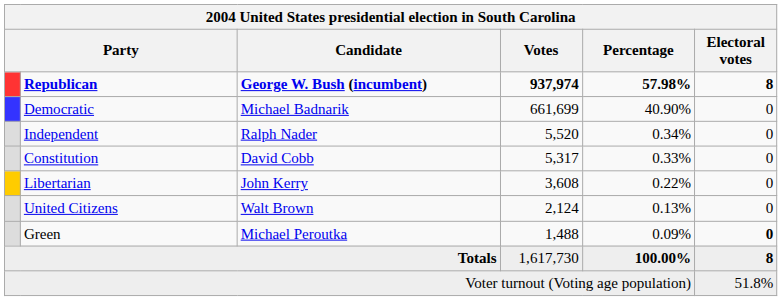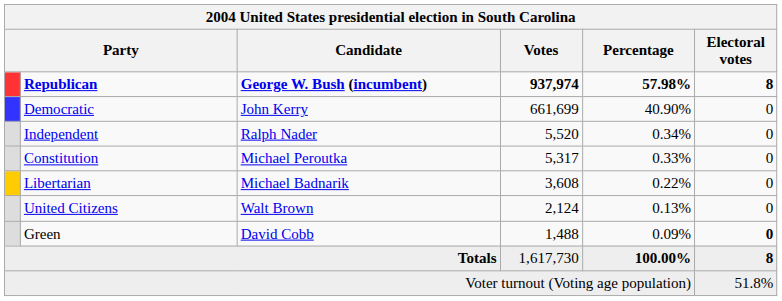Democratic | Candidate: Michael Badnarik -> John Kerry
Constitution | Candidate: David Cobb -> Michael Peroutka
Libertarian | Candidate: John Kerry -> Michael Badnarik
Green | Candidate: Michael Peroutka -> David Cobb
